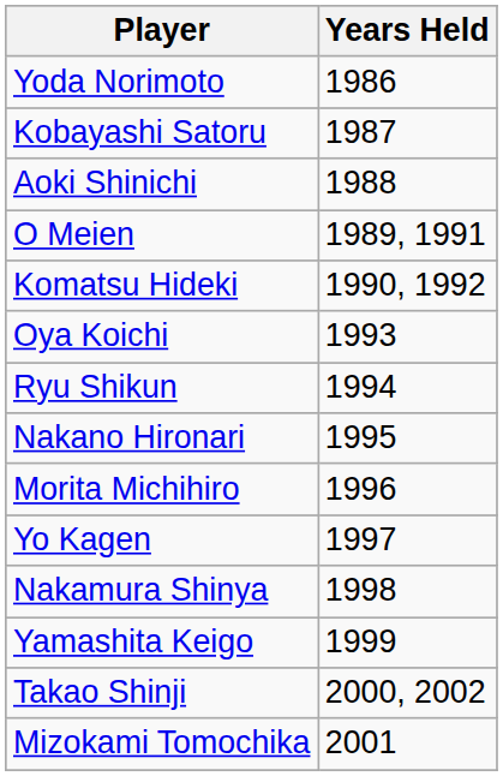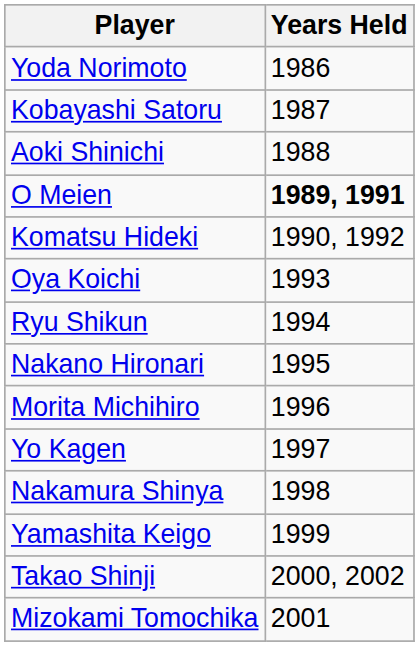O Meien | Years Held: normal -> bold
